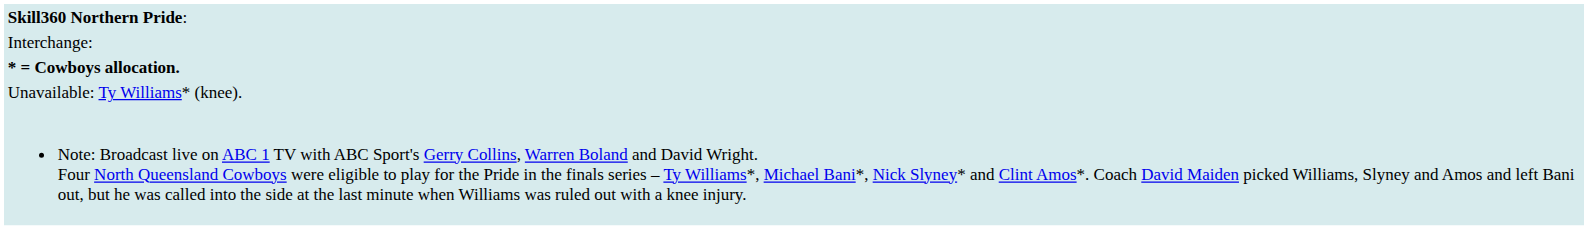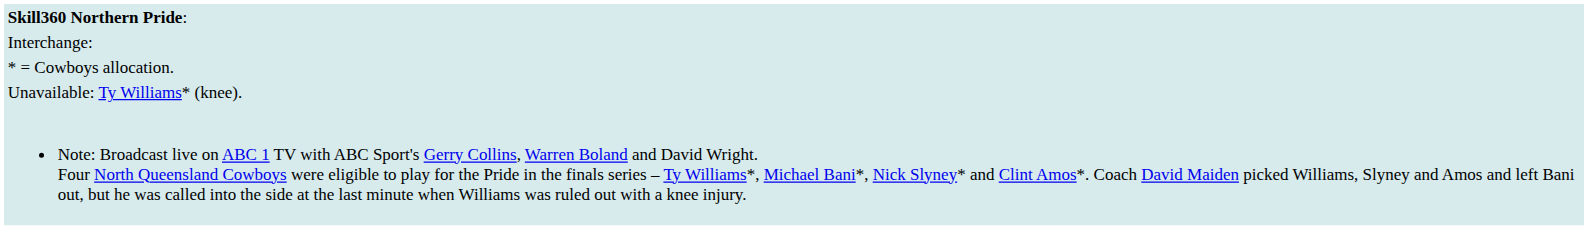row 3 | column 1: bold -> normal
